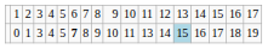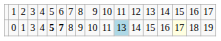row 2 | column 6: normal -> bold
row 2 | column 12: no background -> lightblue background
row 2 | column 14: lightblue background -> no background
row 2 | column 16: no background -> lightyellow background
